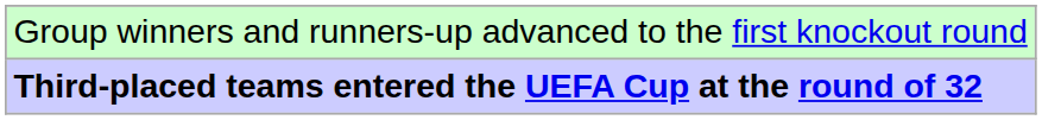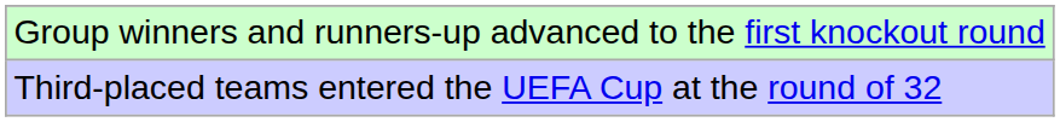row 2 | column 1: bold -> normal
